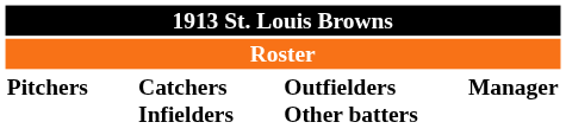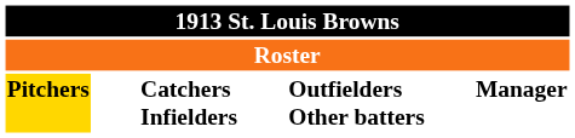Pitchers | column 1: no background -> gold background
